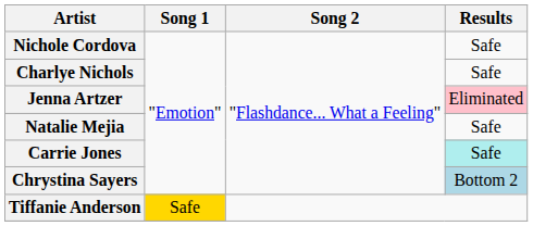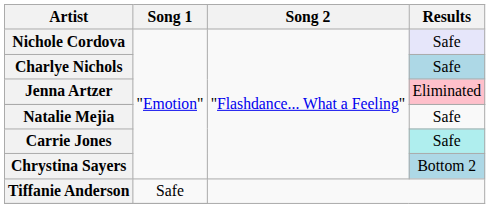Nichole Cordova | Results: no background -> lavender background
Charlye Nichols | Results: no background -> lightblue background
Tiffanie Anderson | Song 1: gold background -> no background
